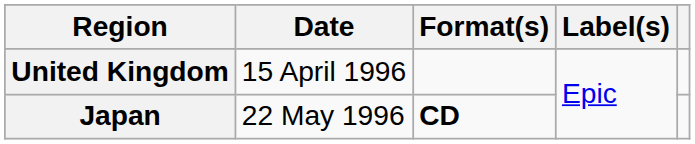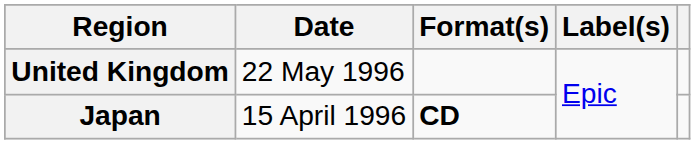United Kingdom | Date: 15 April 1996 -> 22 May 1996
Japan | Date: 22 May 1996 -> 15 April 1996
